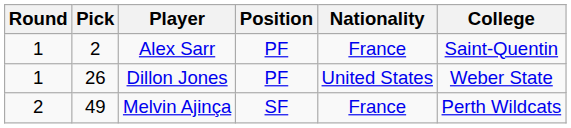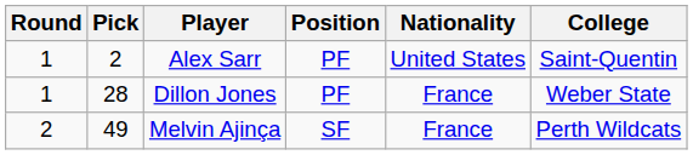Alex Sarr | Nationality: France -> United States
Dillon Jones | Pick: 26 -> 28
Dillon Jones | Nationality: United States -> France
